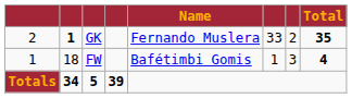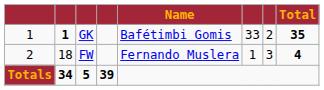GK | column 1: 2 -> 1
GK | Name: Fernando Muslera -> Bafétimbi Gomis
FW | column 1: 1 -> 2
FW | Name: Bafétimbi Gomis -> Fernando Muslera
